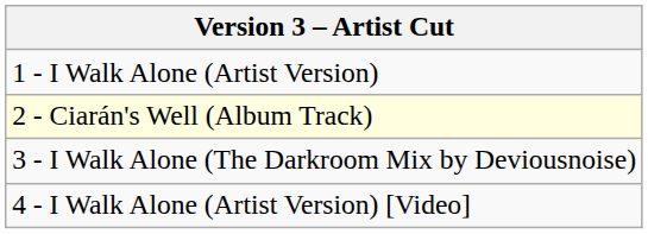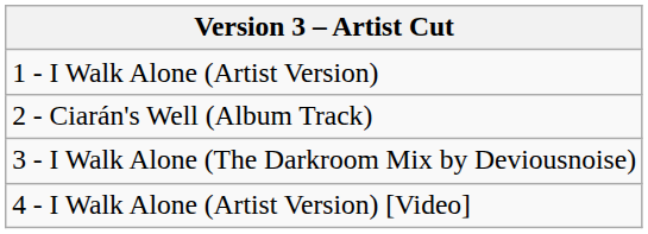row 3 | column 1: lightyellow background -> no background
